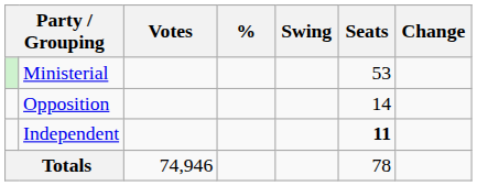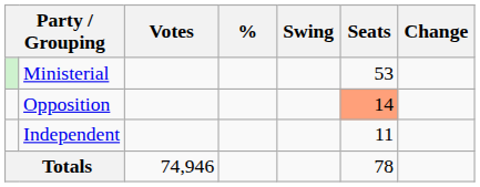Opposition | Seats: no background -> lightsalmon background
Independent | Seats: bold -> normal
